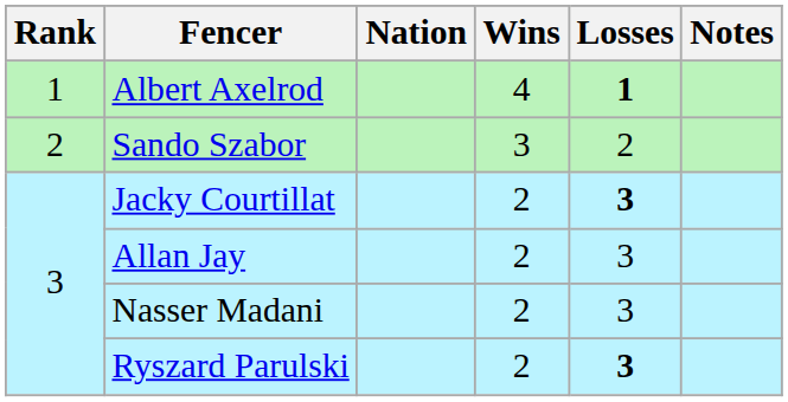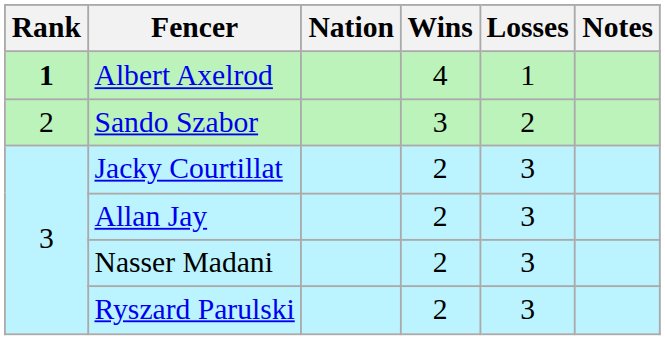Albert Axelrod | Rank: normal -> bold
Albert Axelrod | Losses: bold -> normal
Jacky Courtillat | Losses: bold -> normal
Ryszard Parulski | Losses: bold -> normal
